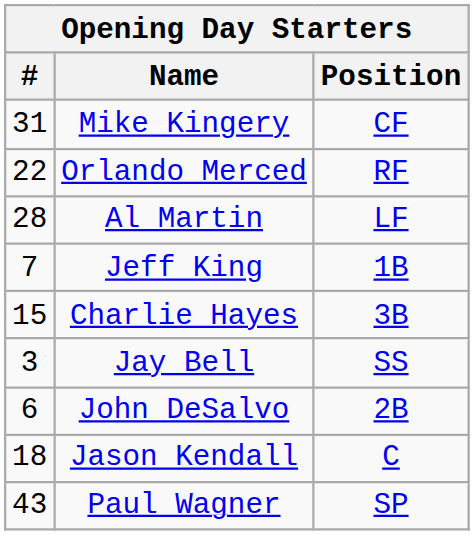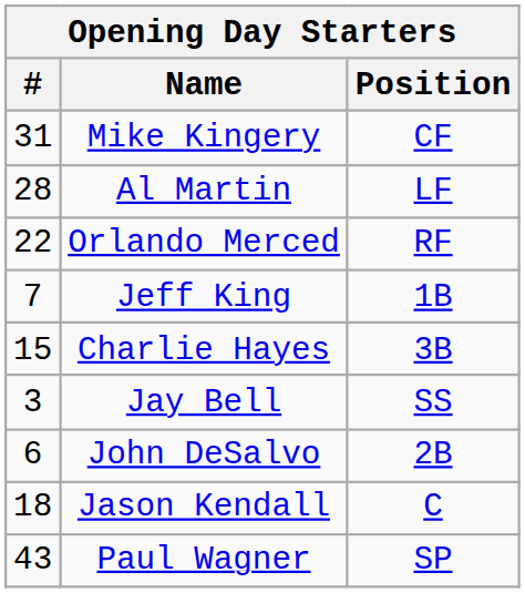rows swapped: Al Martin <-> Orlando Merced
